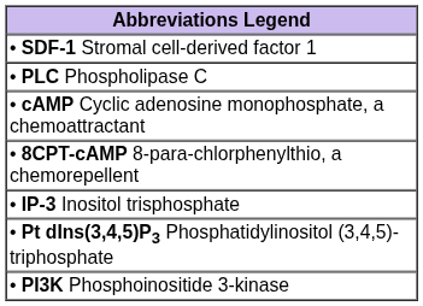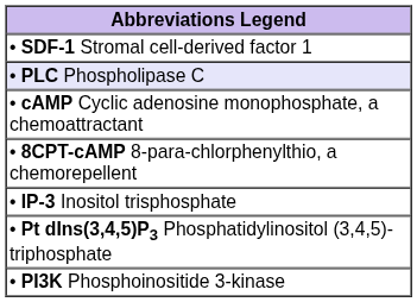row 3 | column 1: no background -> lavender background
